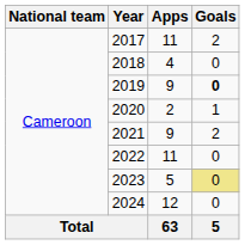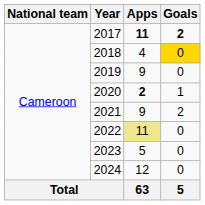2017 | Apps: normal -> bold
2017 | Goals: normal -> bold
2018 | Goals: no background -> gold background
2019 | Goals: bold -> normal
2020 | Apps: normal -> bold
2022 | Apps: no background -> khaki background
2023 | Goals: khaki background -> no background
